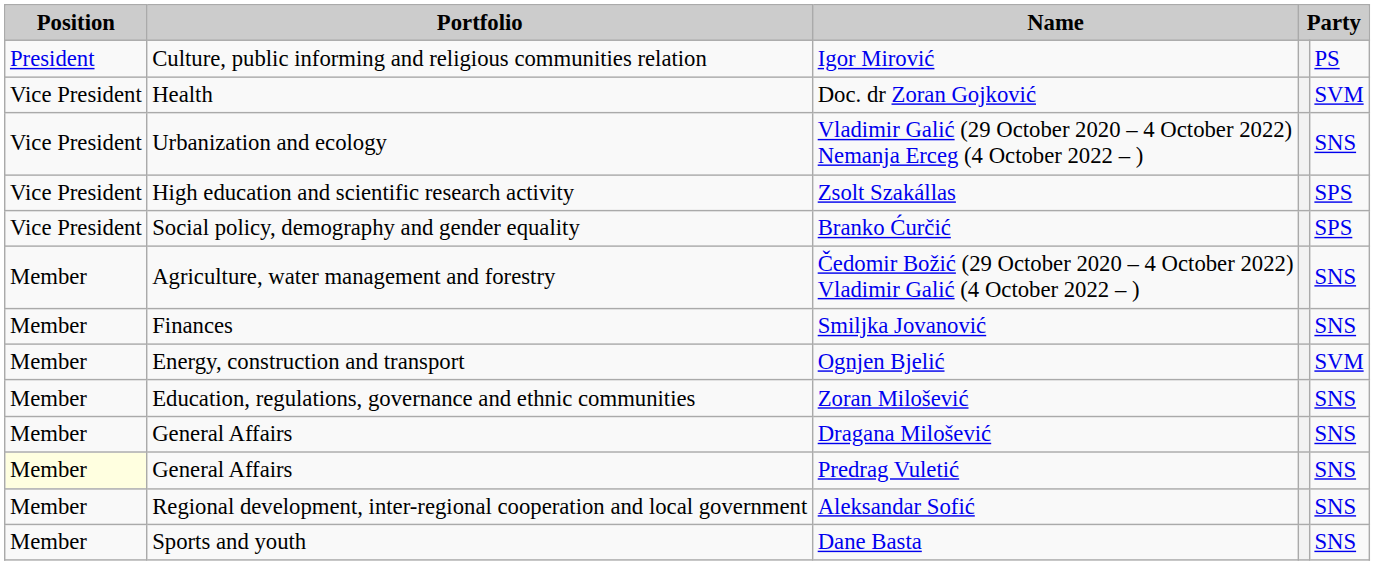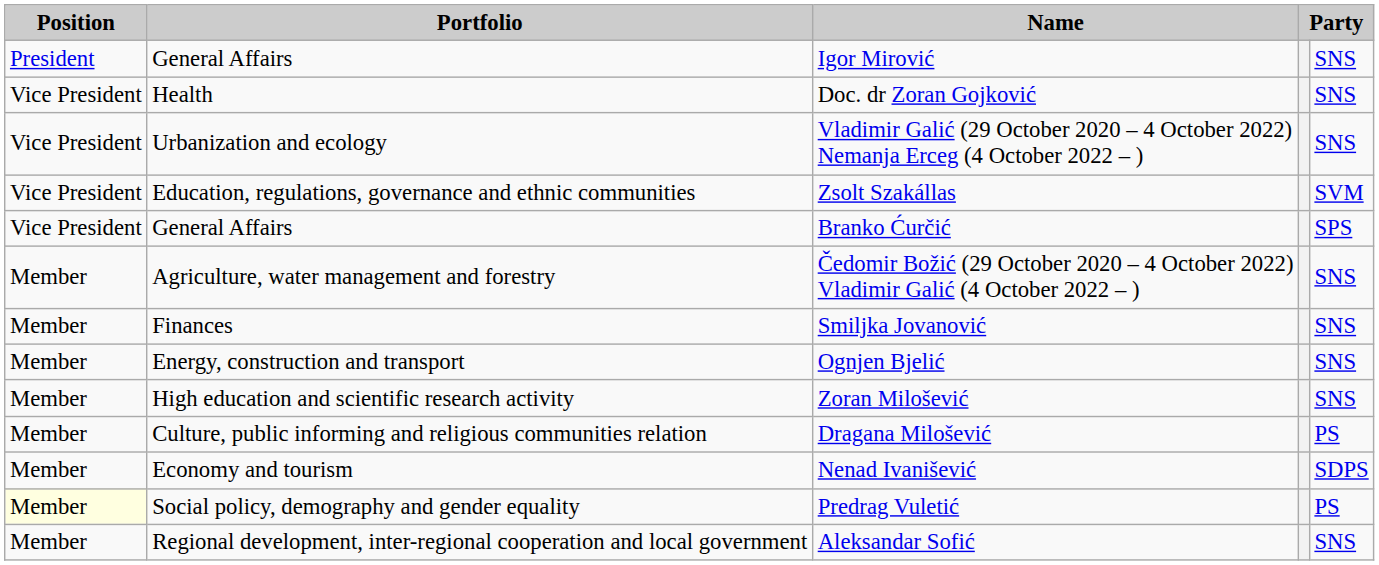Igor Mirović | Portfolio: Culture, public informing and religious communities relation -> General Affairs
Igor Mirović | column 5: PS -> SNS
Doc. dr Zoran Gojković | column 5: SVM -> SNS
Zsolt Szakállas | Portfolio: High education and scientific research activity -> Education, regulations, governance and ethnic communities
Zsolt Szakállas | column 5: SPS -> SVM
Branko Ćurčić | Portfolio: Social policy, demography and gender equality -> General Affairs
Ognjen Bjelić | column 5: SVM -> SNS
Zoran Milošević | Portfolio: Education, regulations, governance and ethnic communities -> High education and scientific research activity
Dragana Milošević | Portfolio: General Affairs -> Culture, public informing and religious communities relation
Dragana Milošević | column 5: SNS -> PS
+ row: Member | Economy and tourism | Nenad Ivanišević | SDPS
Predrag Vuletić | Portfolio: General Affairs -> Social policy, demography and gender equality
Predrag Vuletić | column 5: SNS -> PS
- row: Member | Sports and youth | Dane Basta | SNS
